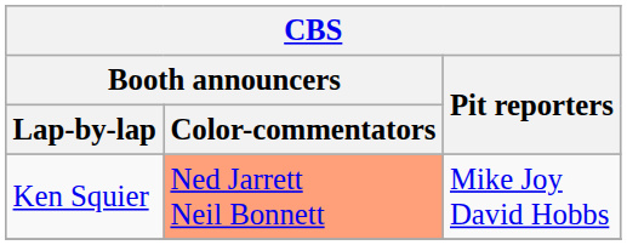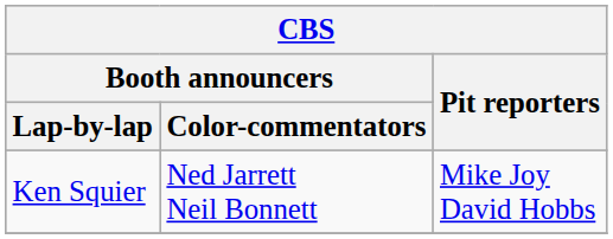Ken Squier | Booth announcers / Color-commentators: lightsalmon background -> no background
